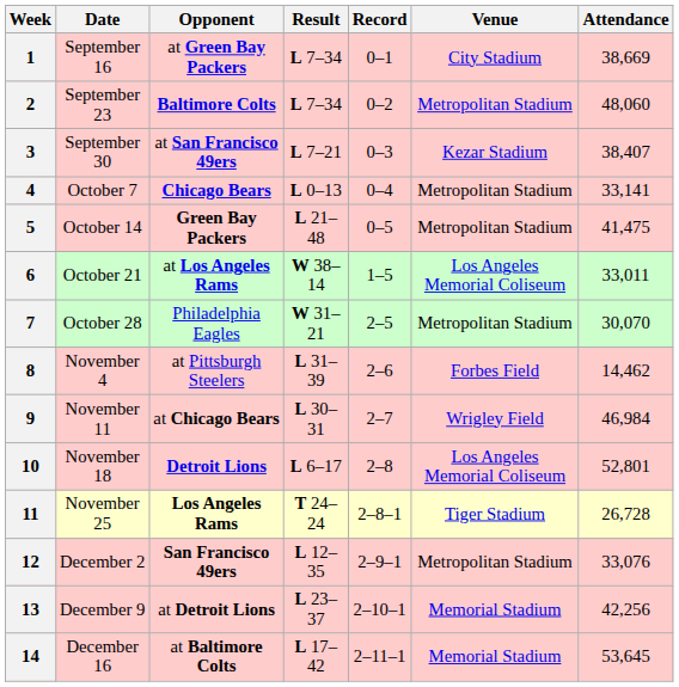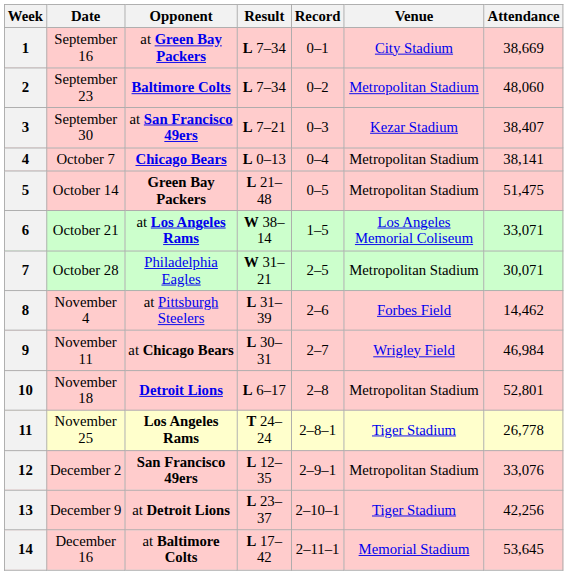4 | Attendance: 33,141 -> 38,141
5 | Attendance: 41,475 -> 51,475
6 | Attendance: 33,011 -> 33,071
7 | Attendance: 30,070 -> 30,071
10 | Venue: Los Angeles Memorial Coliseum -> Metropolitan Stadium
11 | Attendance: 26,728 -> 26,778
13 | Venue: Memorial Stadium -> Tiger Stadium
